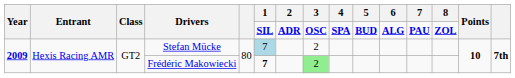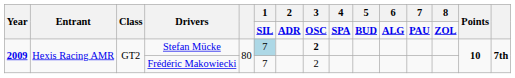Stefan Mücke | 3: normal -> bold
Frédéric Makowiecki | 1: bold -> normal
Frédéric Makowiecki | 3: lightgreen background -> no background
